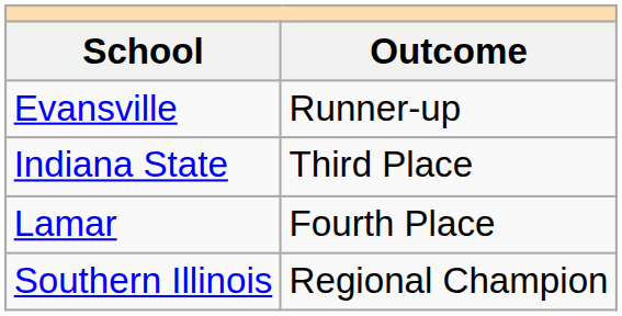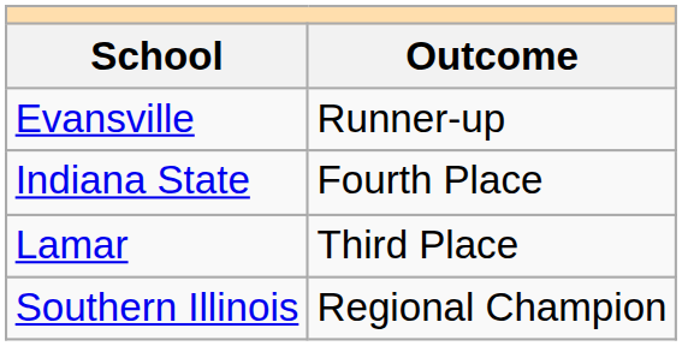Indiana State | Outcome: Third Place -> Fourth Place
Lamar | Outcome: Fourth Place -> Third Place
